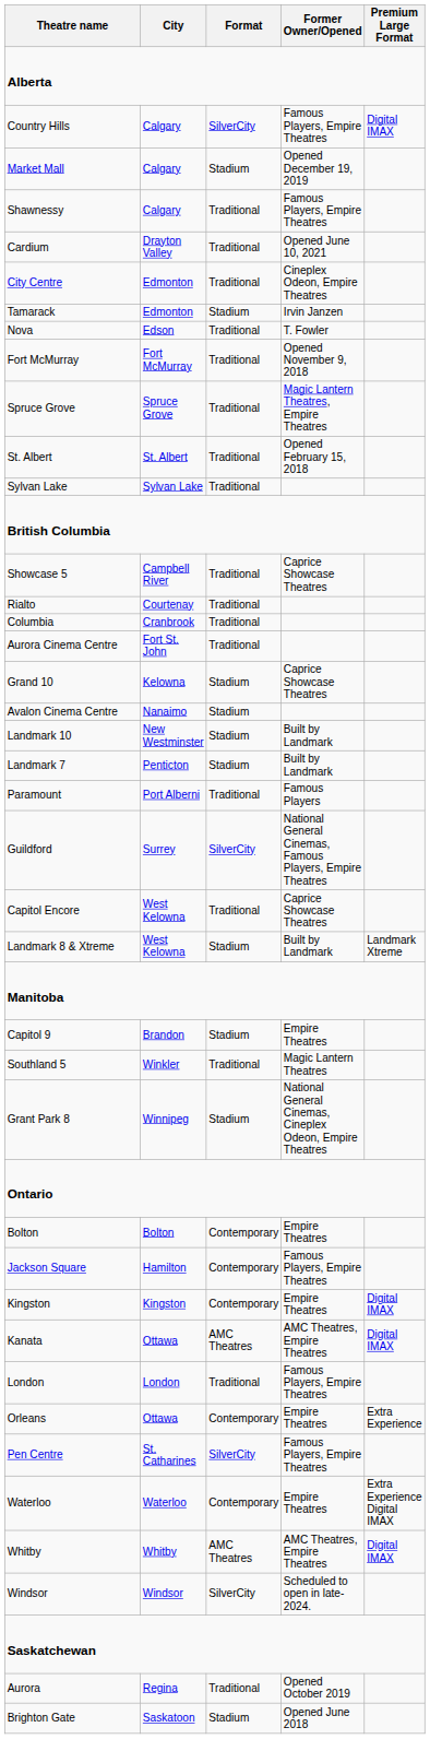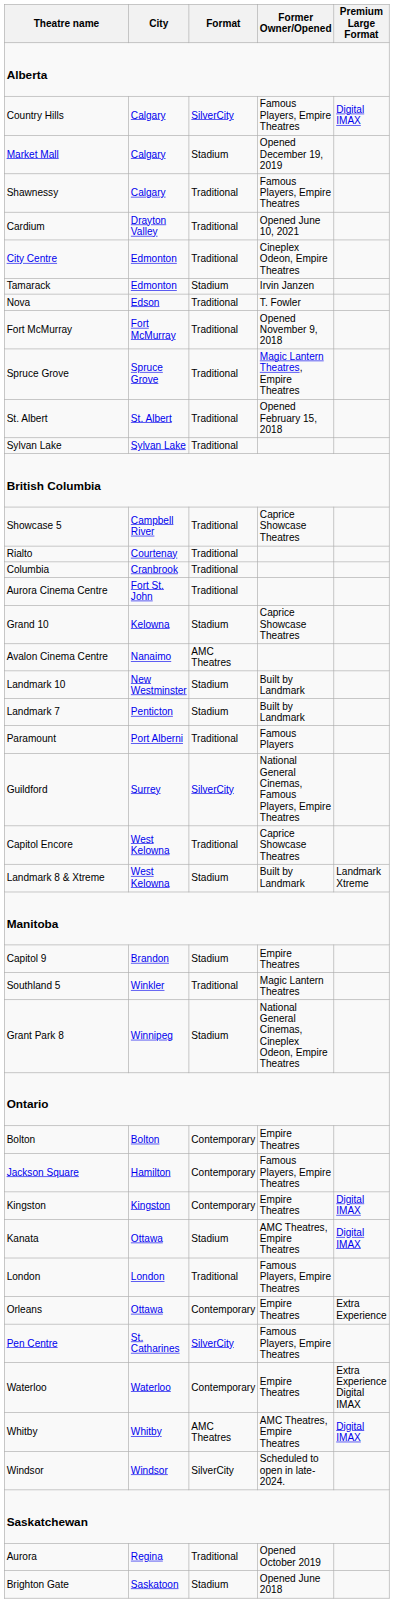Avalon Cinema Centre | Format: Stadium -> AMC Theatres
Kanata | Format: AMC Theatres -> Stadium
